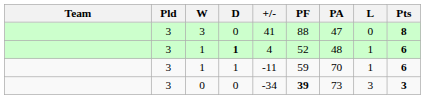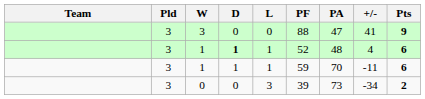columns swapped: L <-> +/-
row 2 | Pts: 8 -> 9
row 5 | PF: bold -> normal
row 5 | Pts: 3 -> 2
